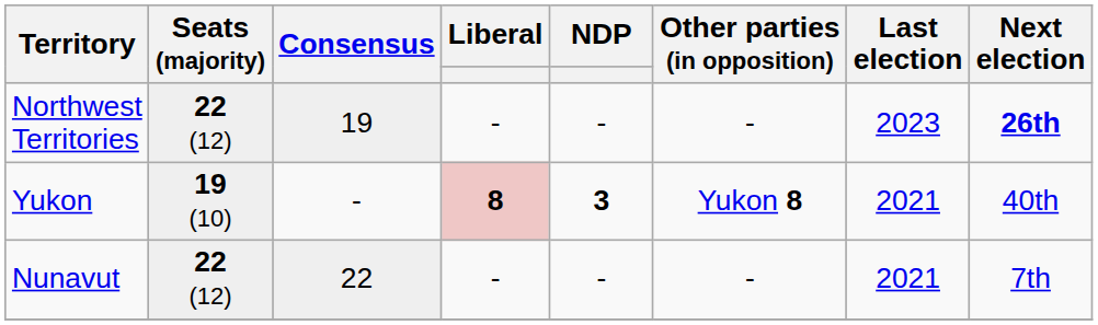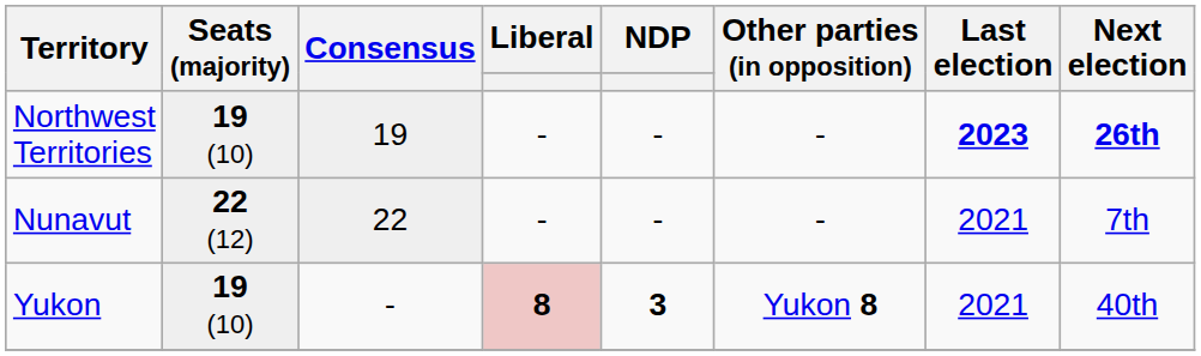Northwest Territories | Seats (majority): 22 (12) -> 19 (10)
Northwest Territories | Last election: normal -> bold
rows swapped: Nunavut <-> Yukon
